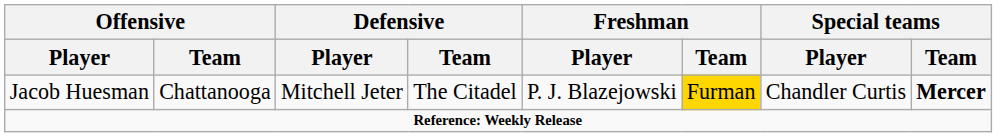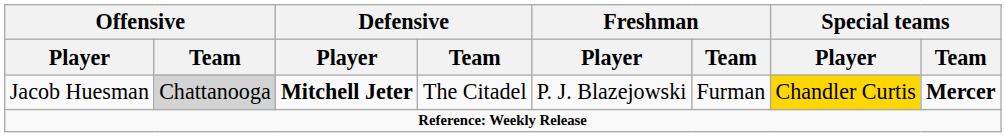Jacob Huesman | Offensive / Team: no background -> lightgrey background
Jacob Huesman | Defensive / Player: normal -> bold
Jacob Huesman | Freshman / Team: gold background -> no background
Jacob Huesman | Special teams / Player: no background -> gold background
